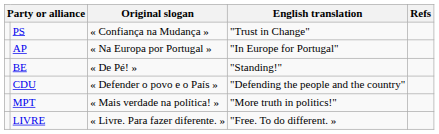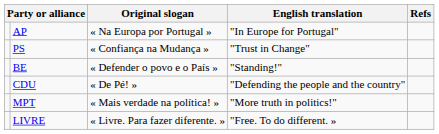rows swapped: AP <-> PS
BE | Original slogan: « De Pé! » -> « Defender o povo e o País »
CDU | Original slogan: « Defender o povo e o País » -> « De Pé! »
